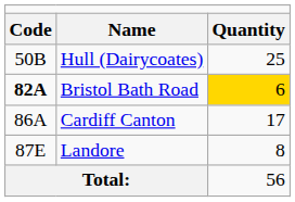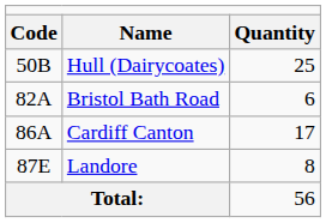Bristol Bath Road | column 1: bold -> normal
Bristol Bath Road | column 3: gold background -> no background
